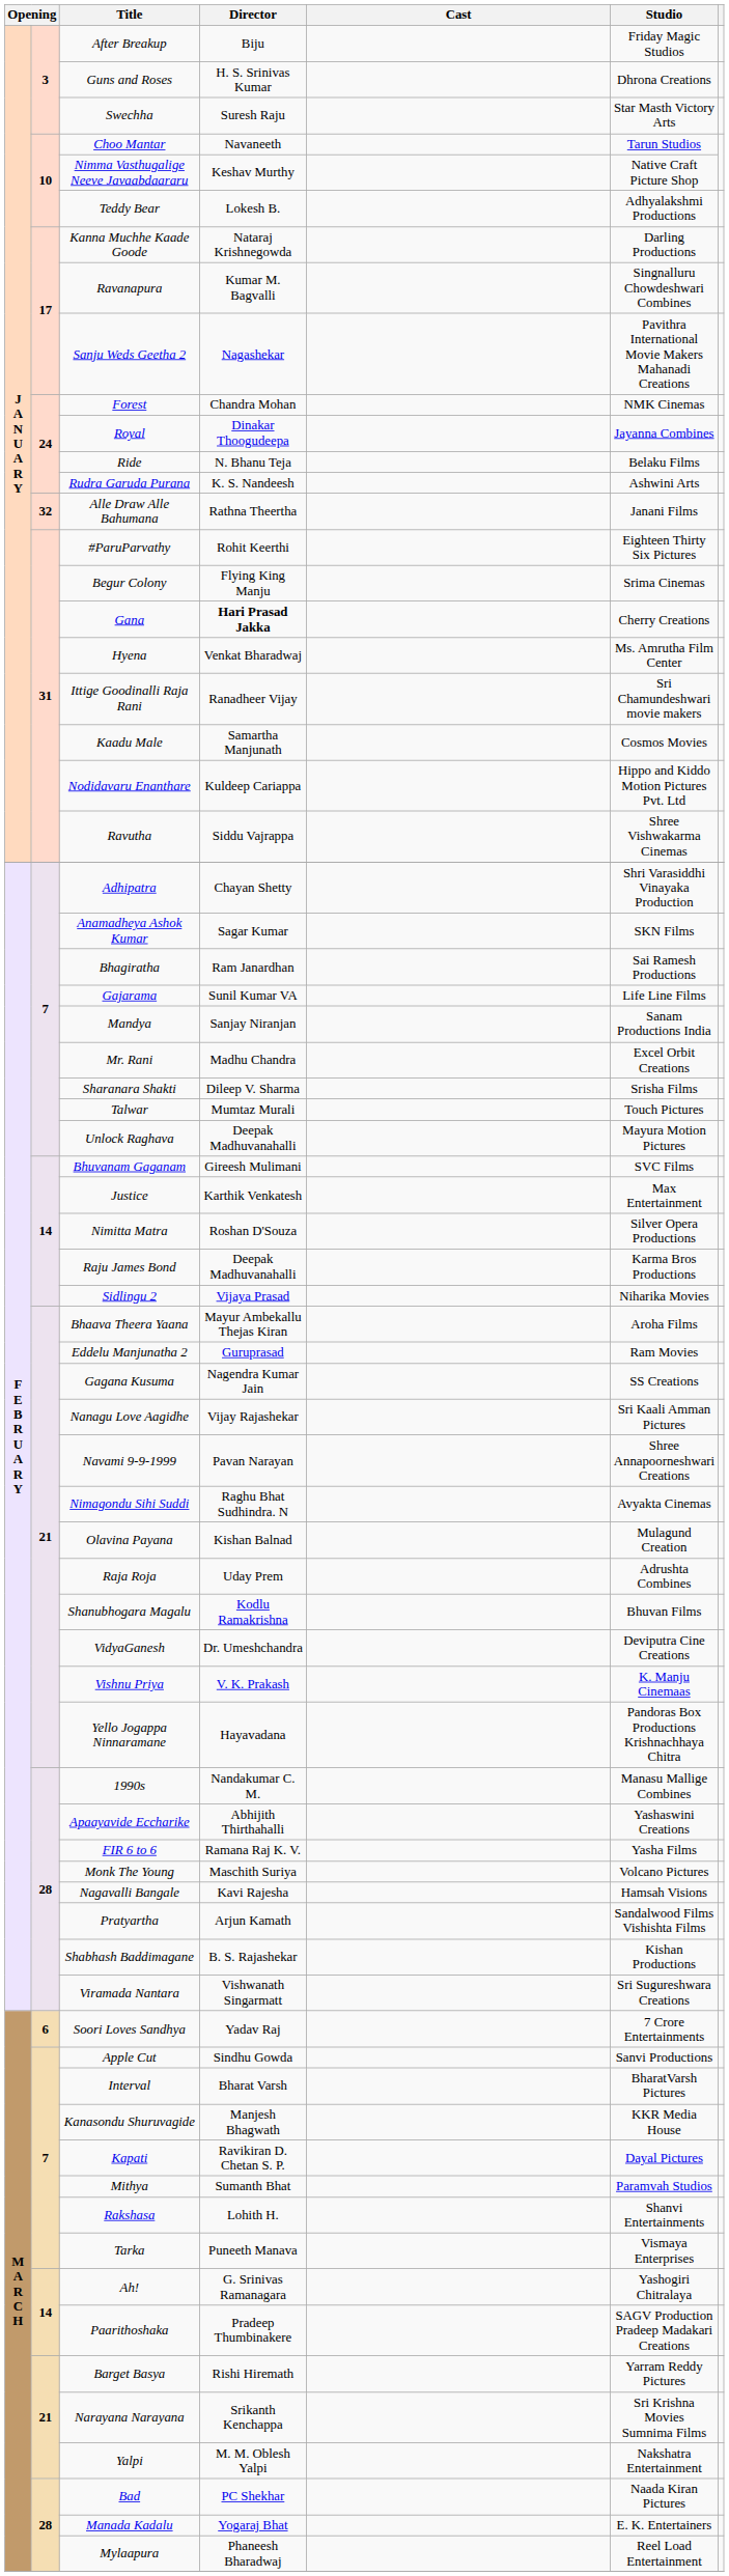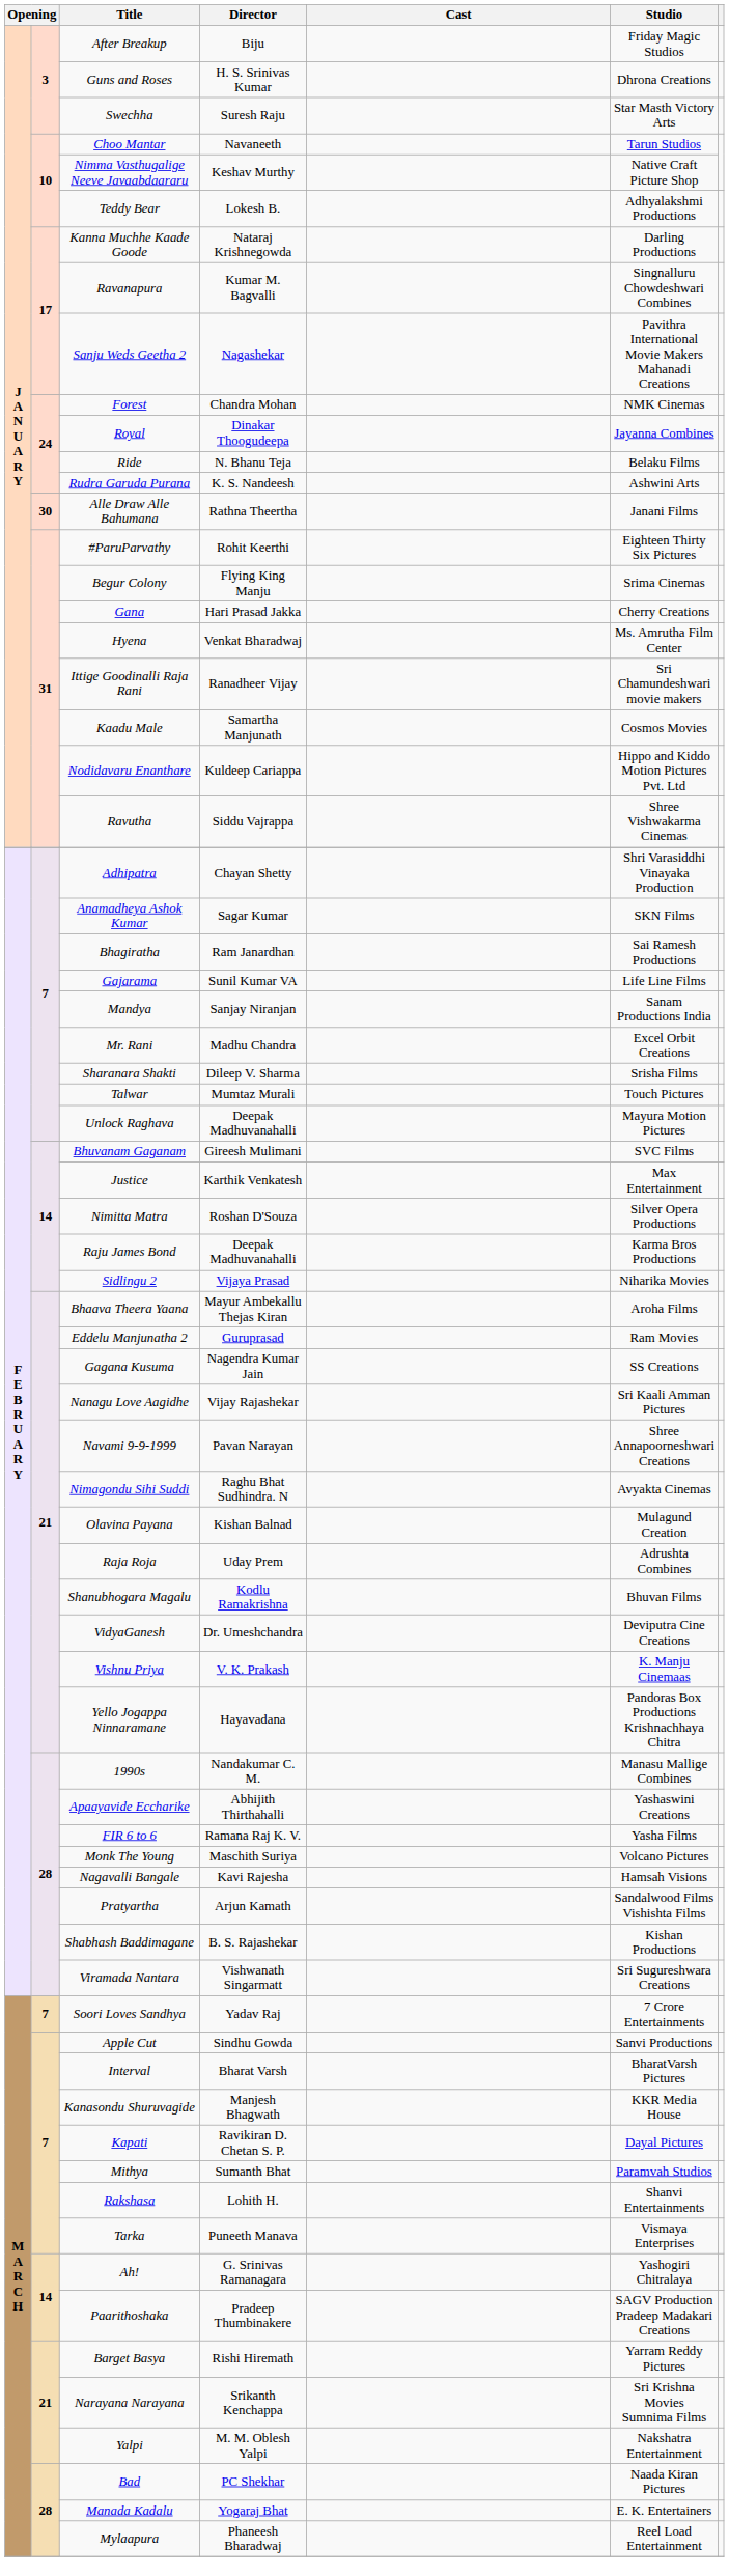Alle Draw Alle Bahumana | column 2: 32 -> 30
Gana | Director: bold -> normal
Soori Loves Sandhya | column 2: 6 -> 7
